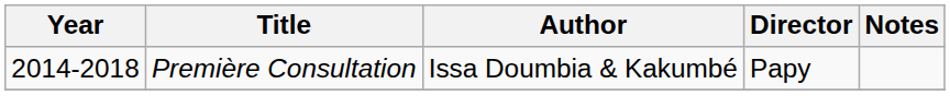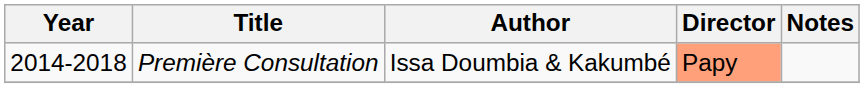Première Consultation | Director: no background -> lightsalmon background
